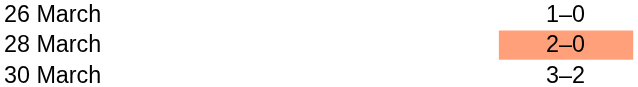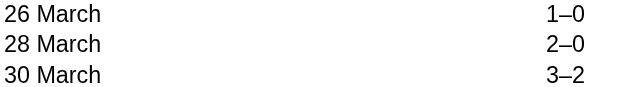28 March | column 2: lightsalmon background -> no background
